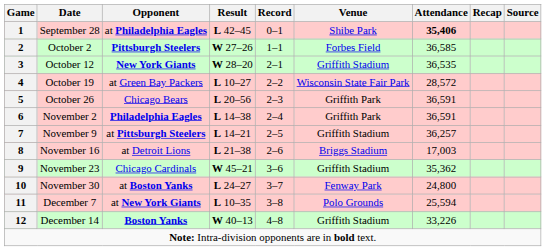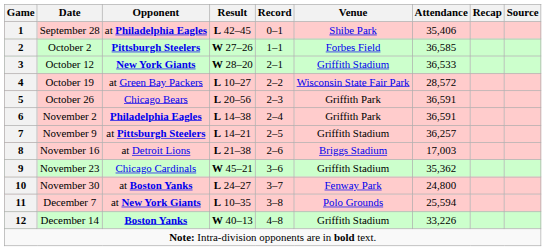1 | Attendance: bold -> normal
3 | Attendance: 36,535 -> 36,533
